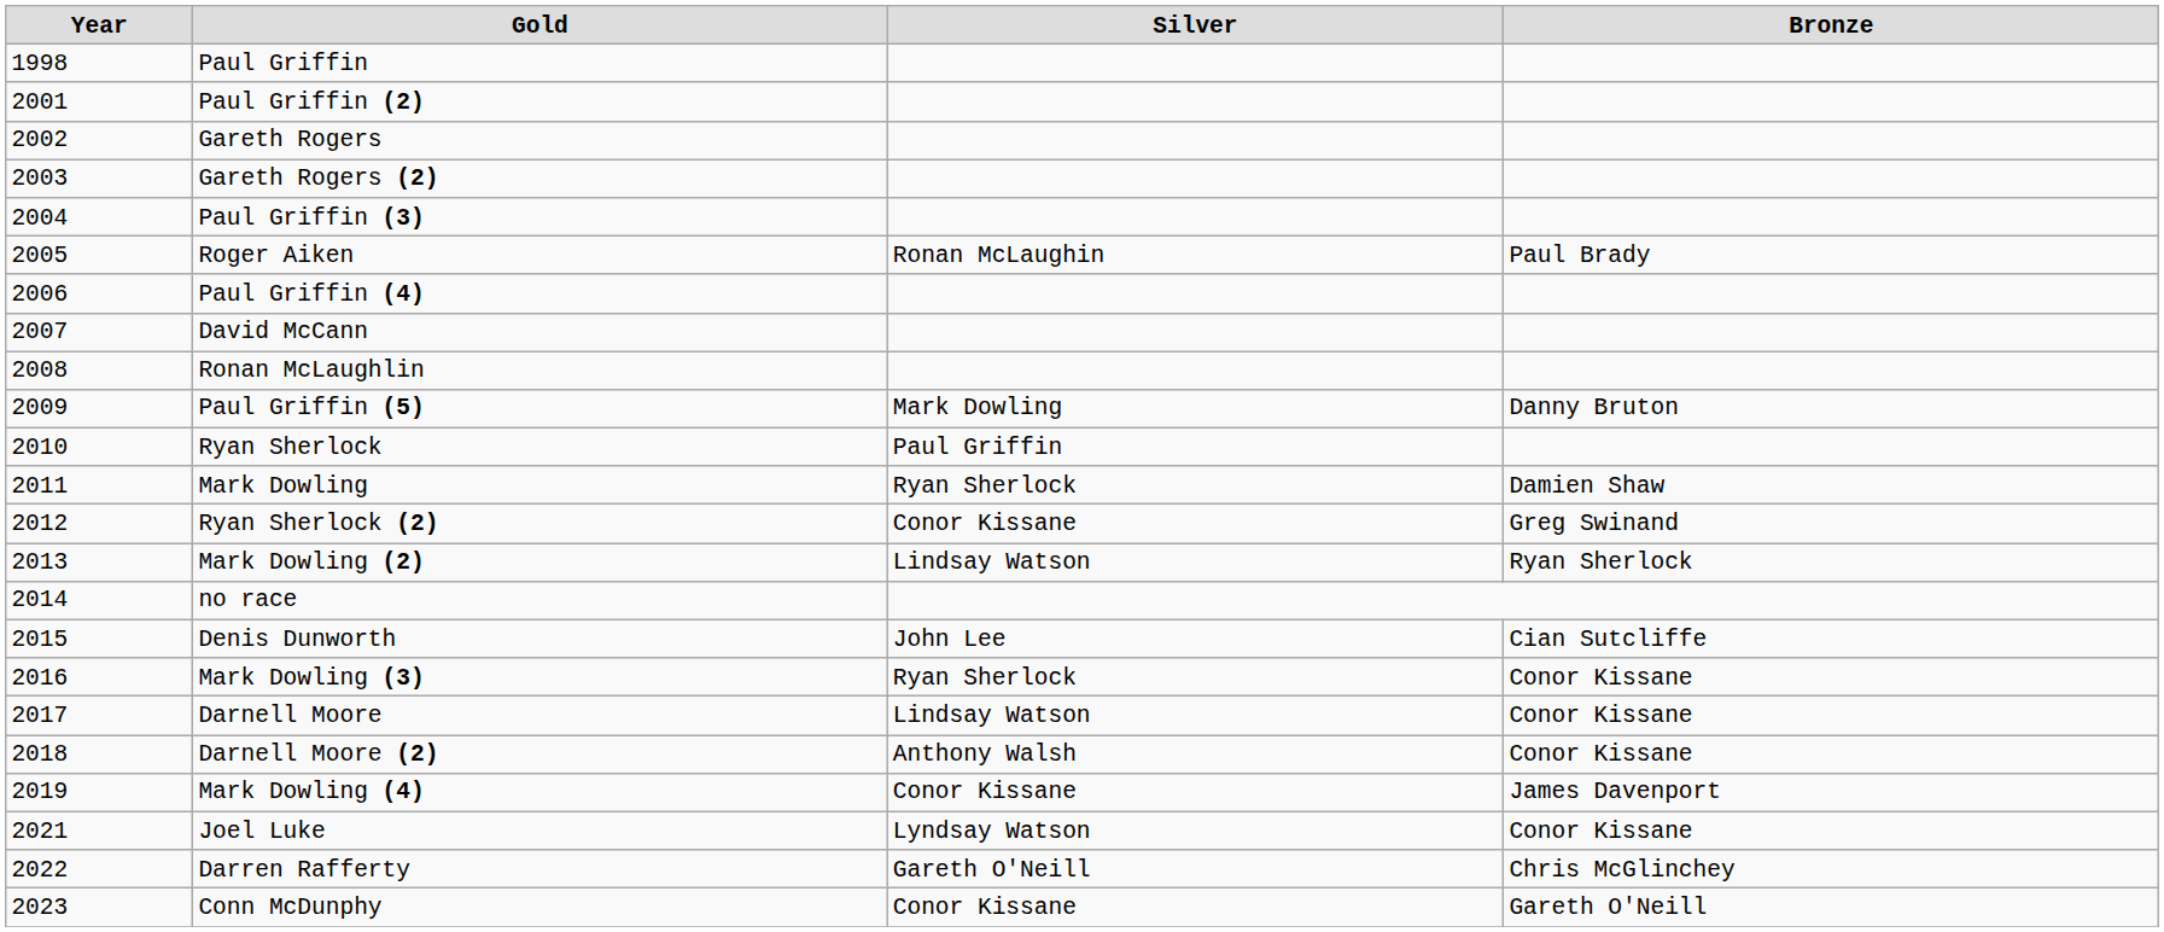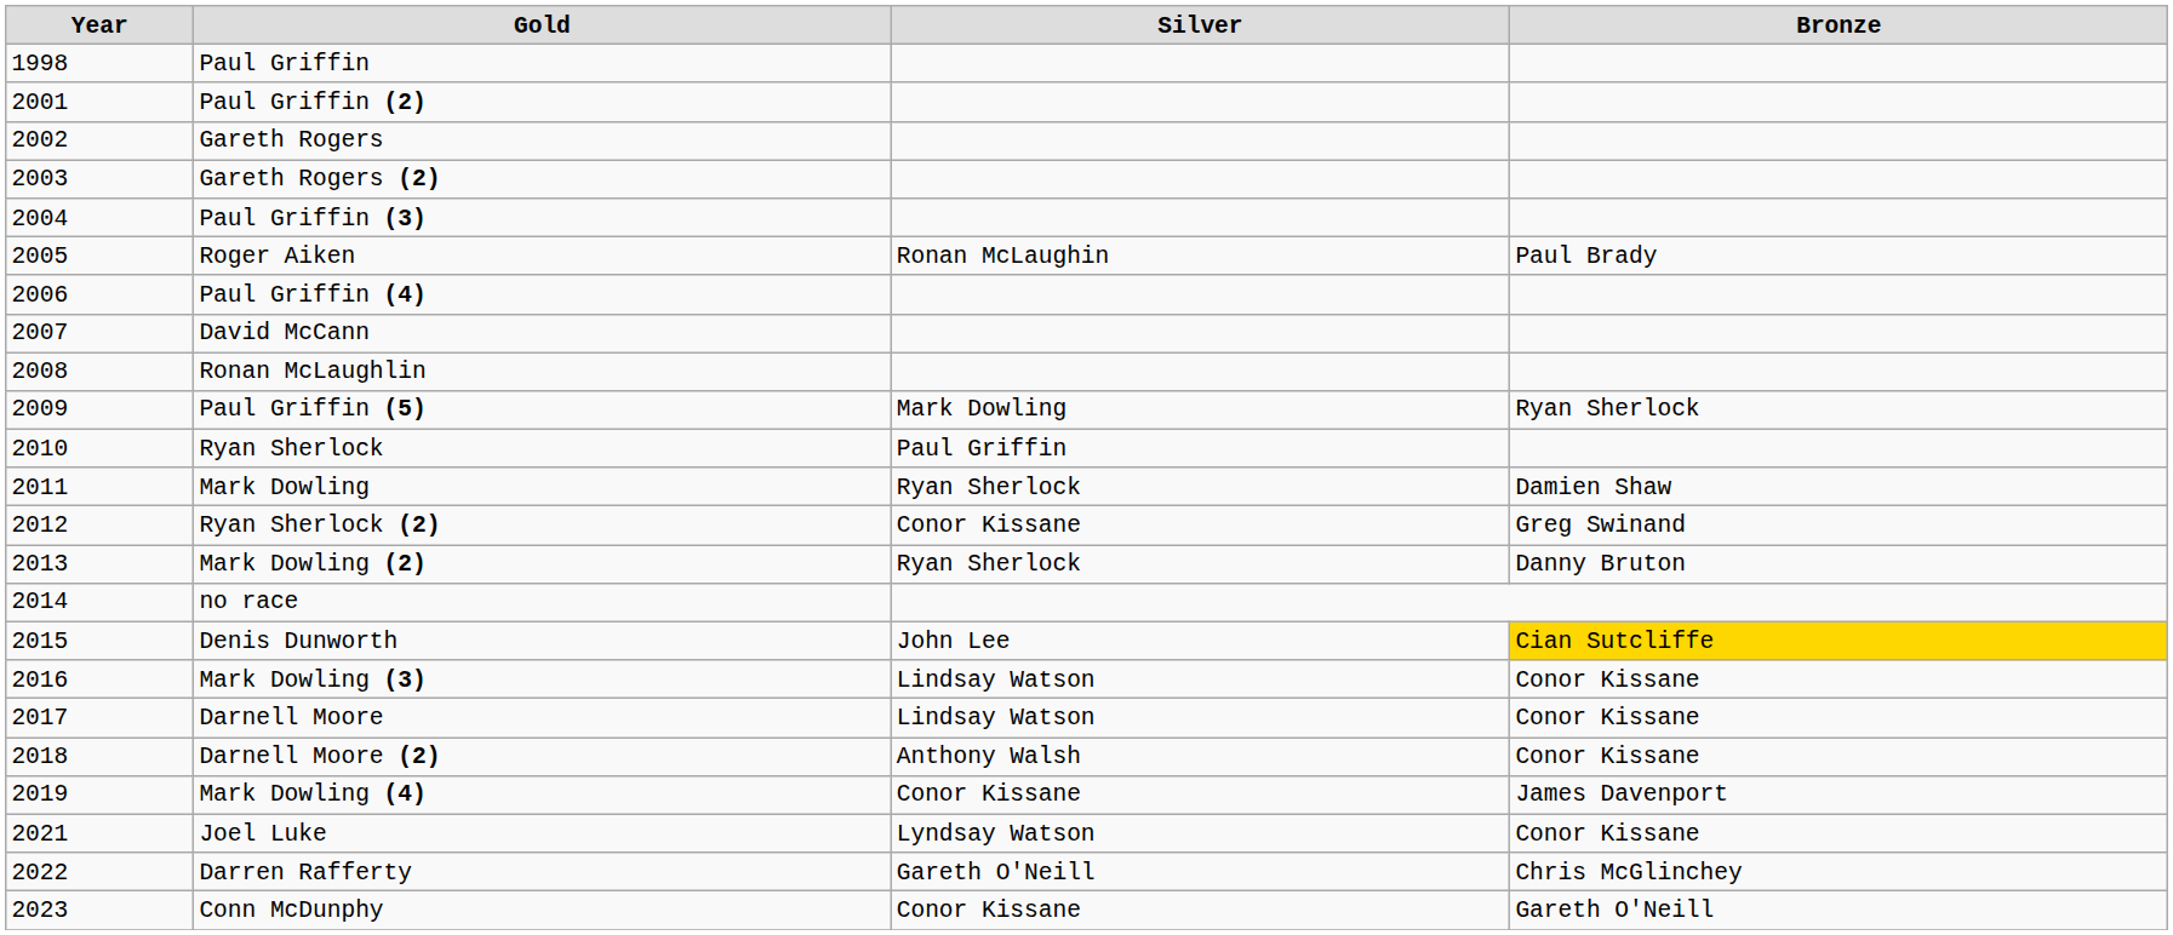Paul Griffin (5) | Bronze: Danny Bruton -> Ryan Sherlock
Mark Dowling (2) | Silver: Lindsay Watson -> Ryan Sherlock
Mark Dowling (2) | Bronze: Ryan Sherlock -> Danny Bruton
Denis Dunworth | Bronze: no background -> gold background
Mark Dowling (3) | Silver: Ryan Sherlock -> Lindsay Watson
